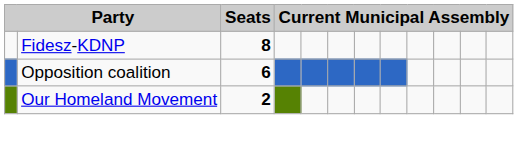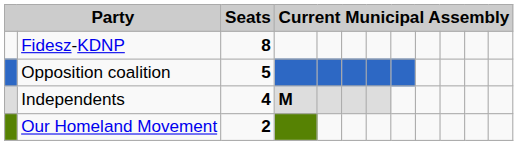Opposition coalition | Seats: 6 -> 5
+ row: Independents | 4 | M
